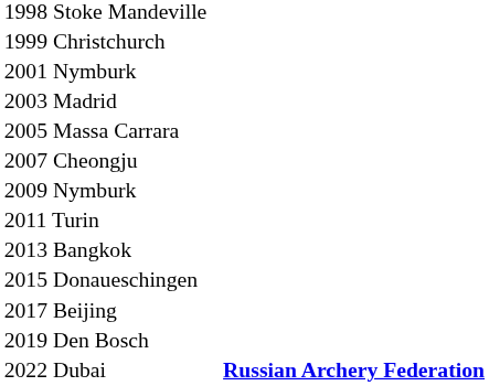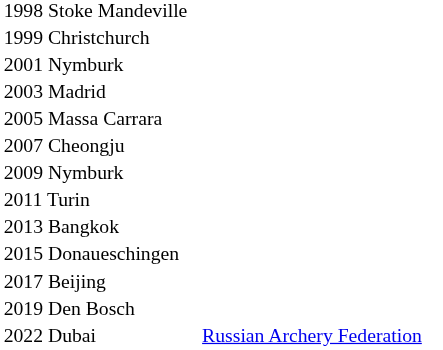2022 Dubai | column 2: bold -> normal
